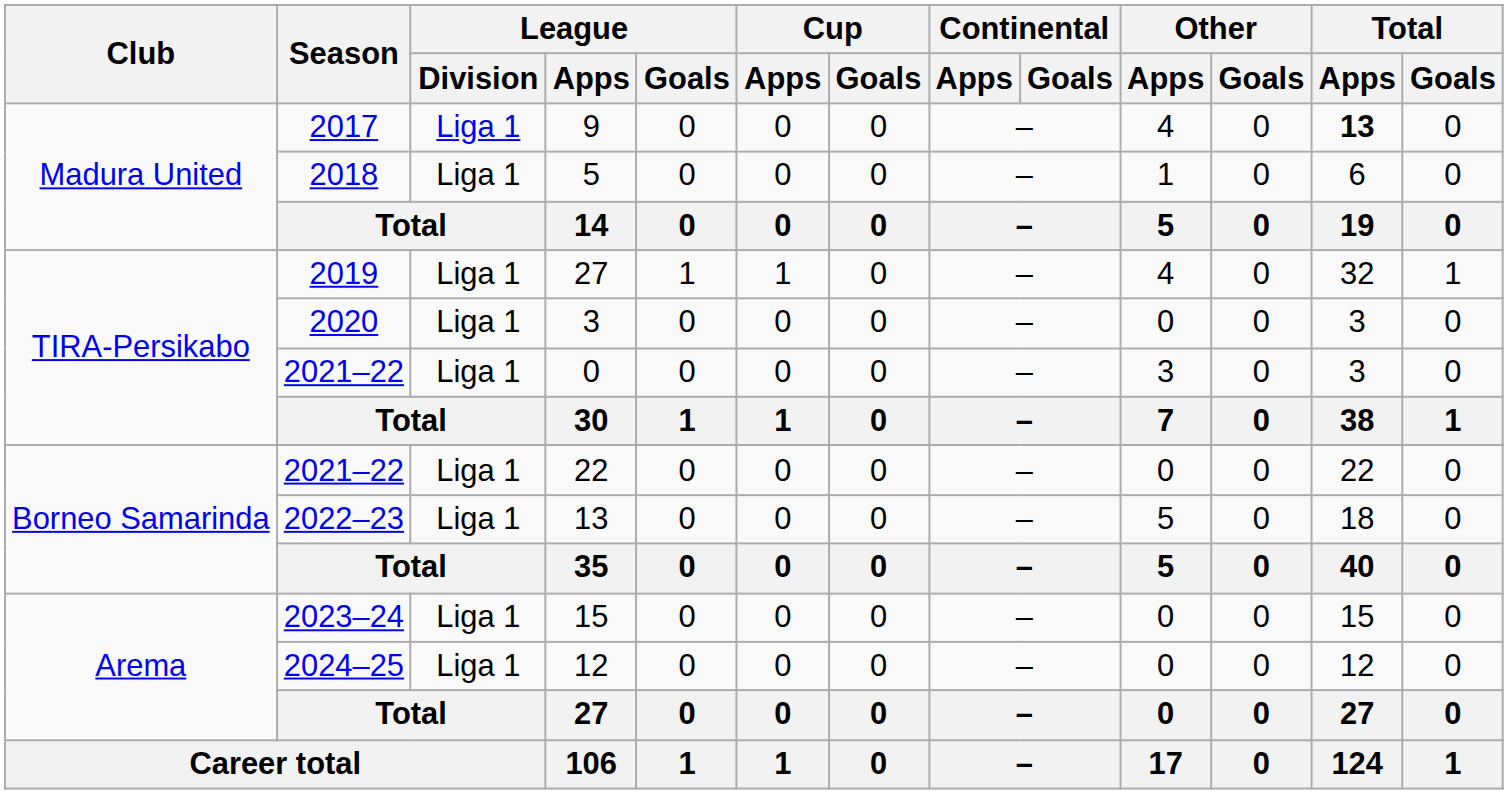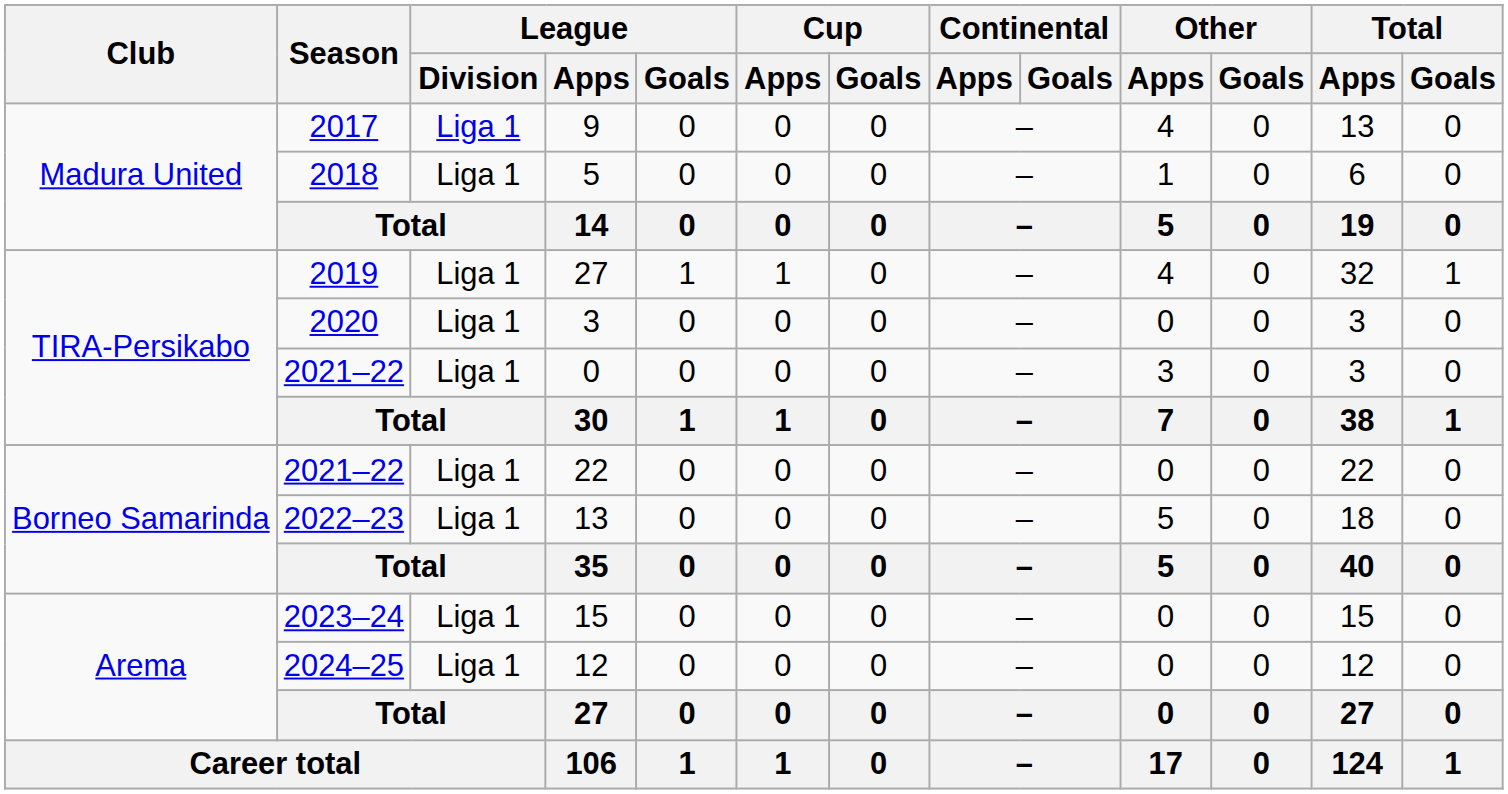9 | Total / Apps: bold -> normal
